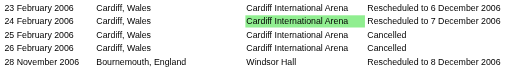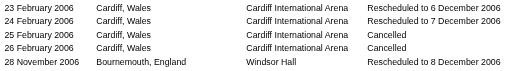24 February 2006 | column 3: lightgreen background -> no background
